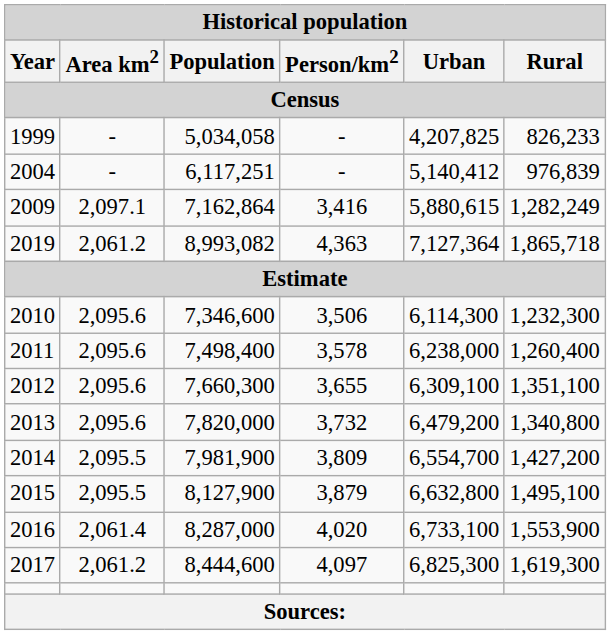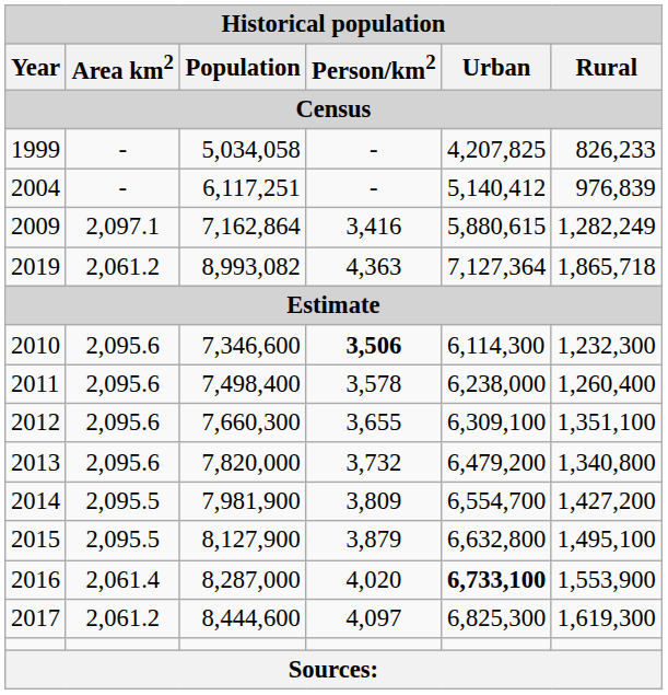2010 | Person/km2: normal -> bold
2016 | Urban: normal -> bold
